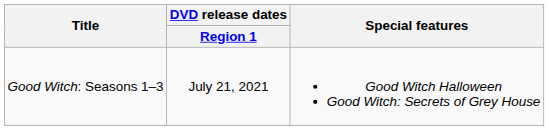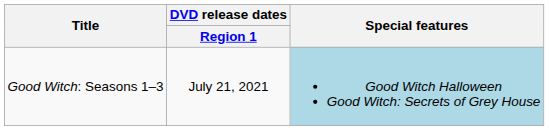Good Witch: Seasons 1–3 | Special features: no background -> lightblue background
